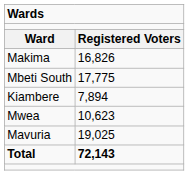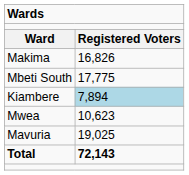row 6 | column 2: no background -> lightblue background
